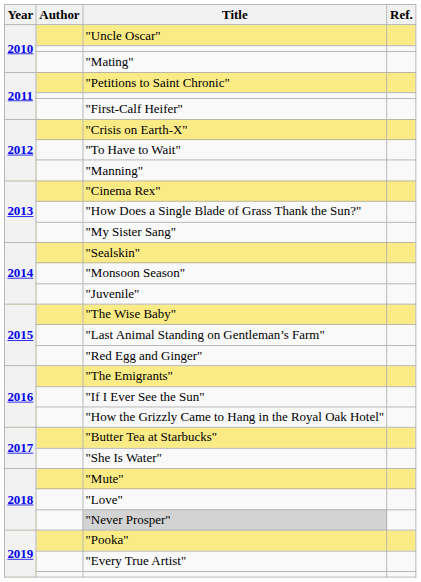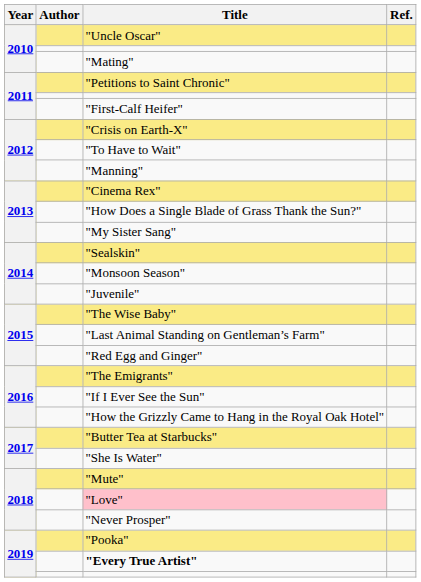"Love" | Title: no background -> pink background
"Never Prosper" | Title: lightgrey background -> no background
"Every True Artist" | Title: normal -> bold
